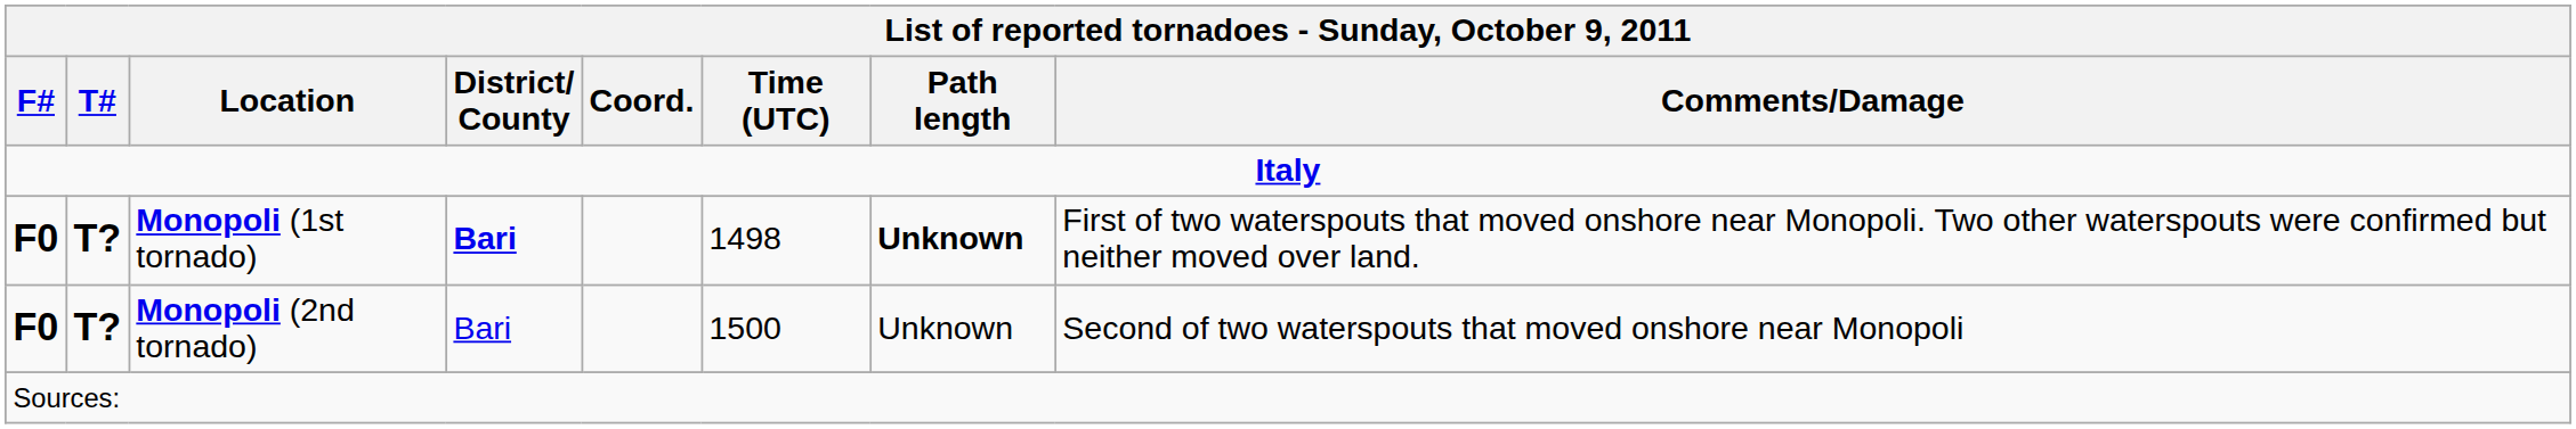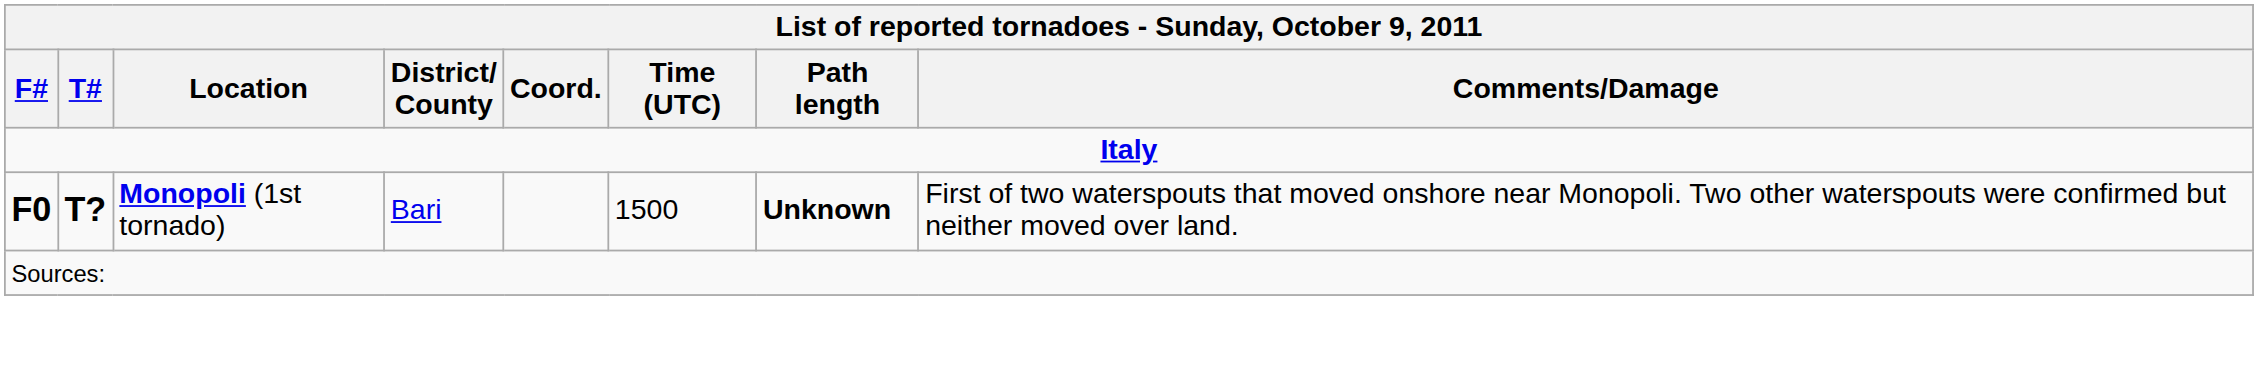Monopoli (1st tornado) | District/ County: bold -> normal
Monopoli (1st tornado) | Time (UTC): 1498 -> 1500
- row: F0 | T? | Monopoli (2nd tornado) | Bari | 1500 | Unknown | Second of two waterspouts that moved onshore near Monopoli
